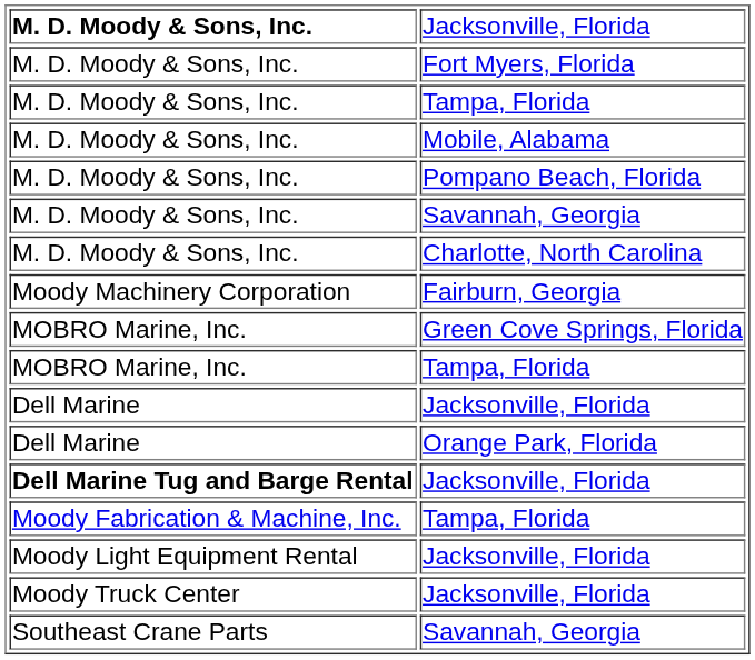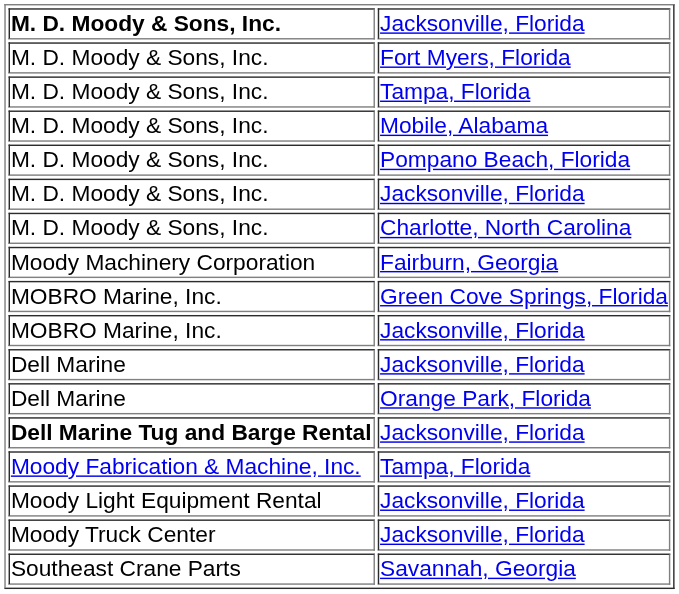row 6 | column 2: Savannah, Georgia -> Jacksonville, Florida
row 10 | column 2: Tampa, Florida -> Jacksonville, Florida
